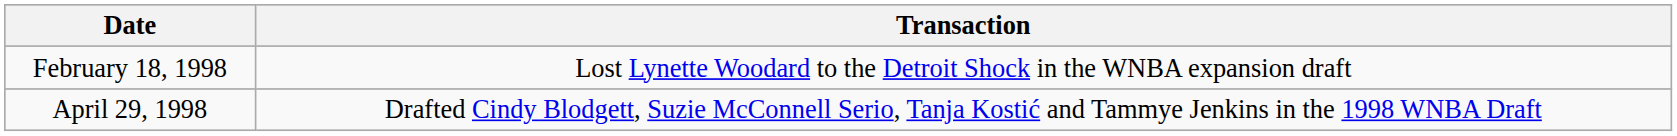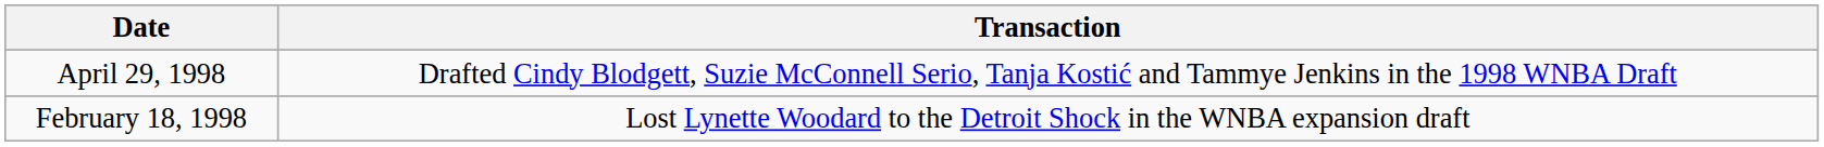rows swapped: February 18, 1998 <-> April 29, 1998
